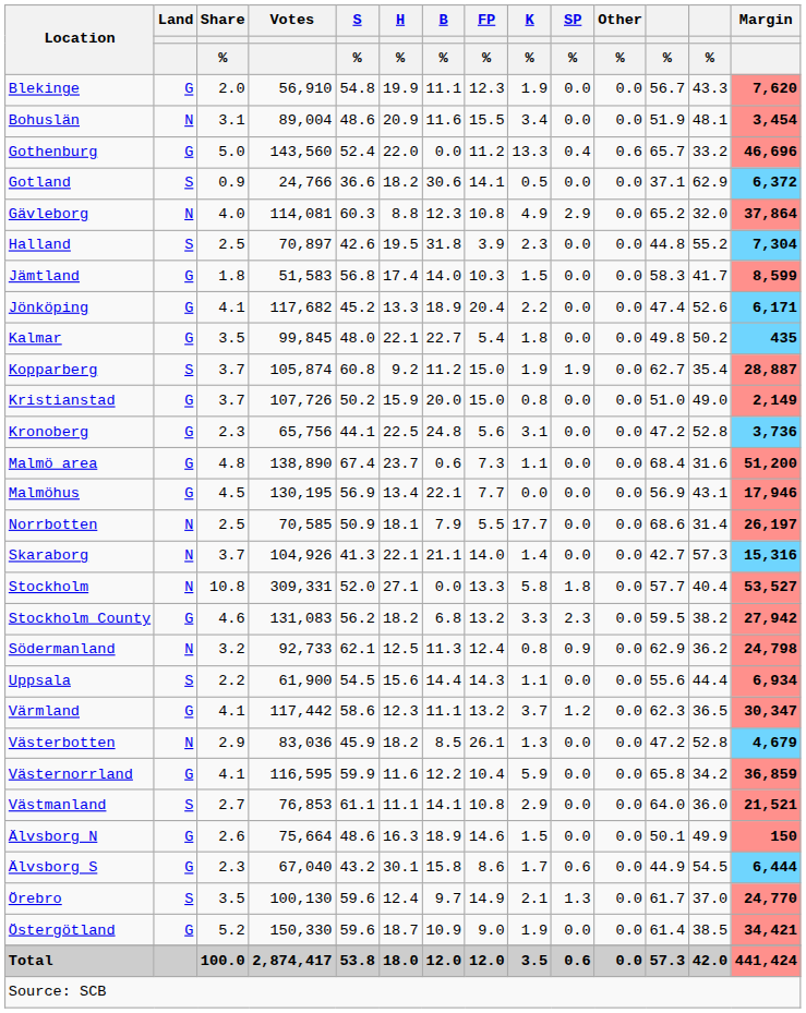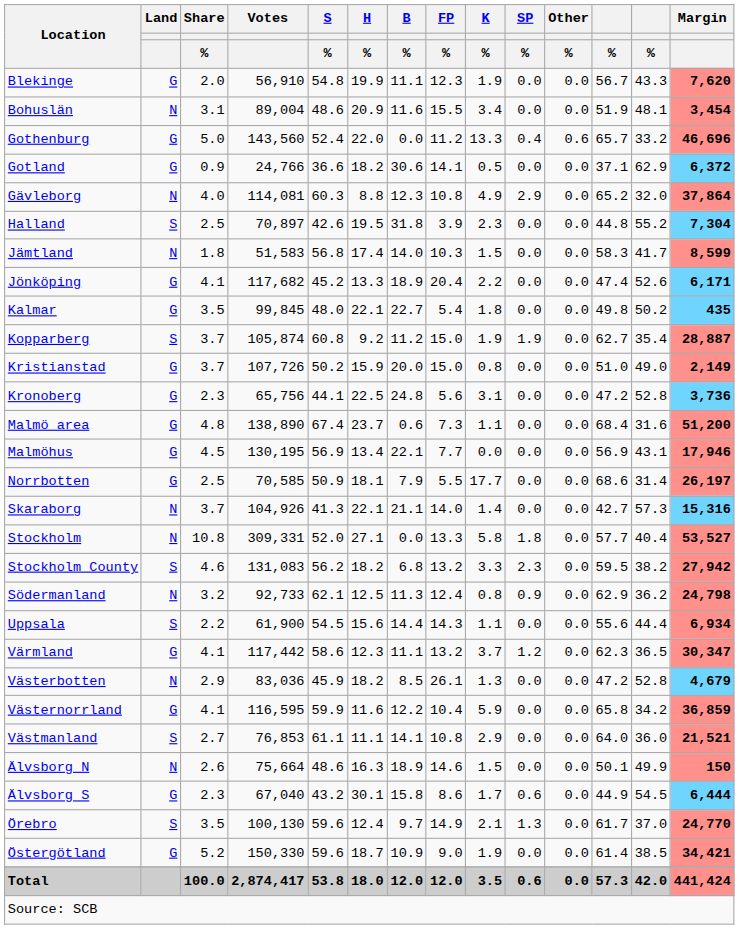Gotland | Land: S -> G
Jämtland | Land: G -> N
Norrbotten | Land: N -> G
Stockholm County | Land: G -> S
Älvsborg N | Land: G -> N
